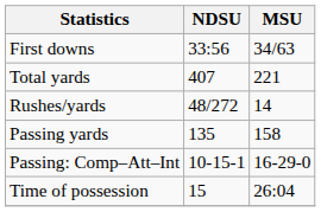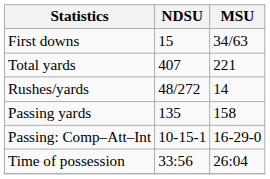First downs | NDSU: 33:56 -> 15
Time of possession | NDSU: 15 -> 33:56
